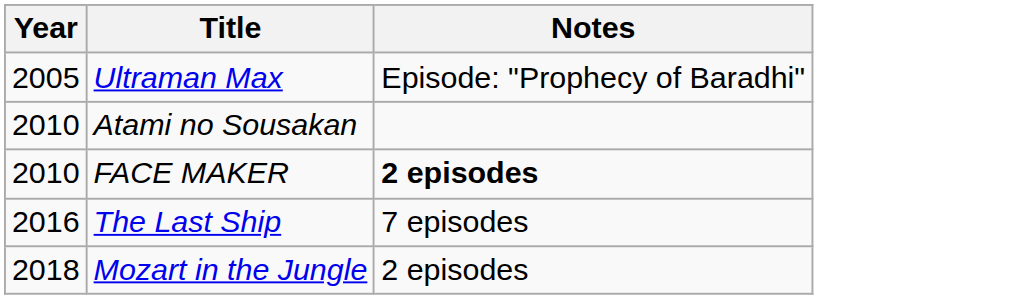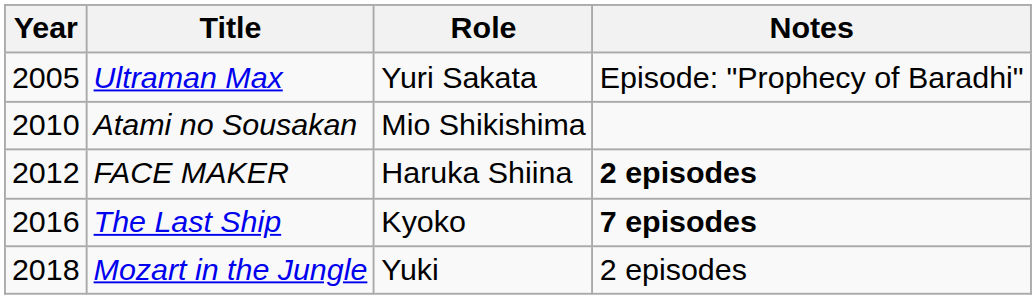+ column: Role | Yuri Sakata | Mio Shikishima | Haruka Shiina | Kyoko | Yuki
FACE MAKER | Year: 2010 -> 2012
The Last Ship | Notes: normal -> bold
